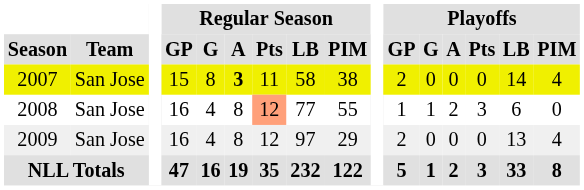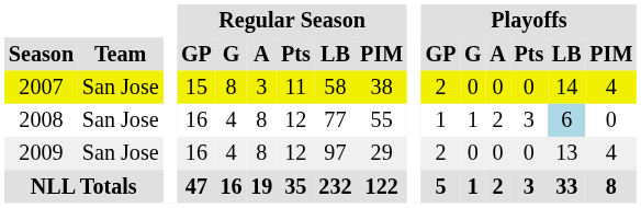2007 | Regular Season / A: bold -> normal
2008 | Regular Season / Pts: lightsalmon background -> no background
2008 | Playoffs / LB: no background -> lightblue background
